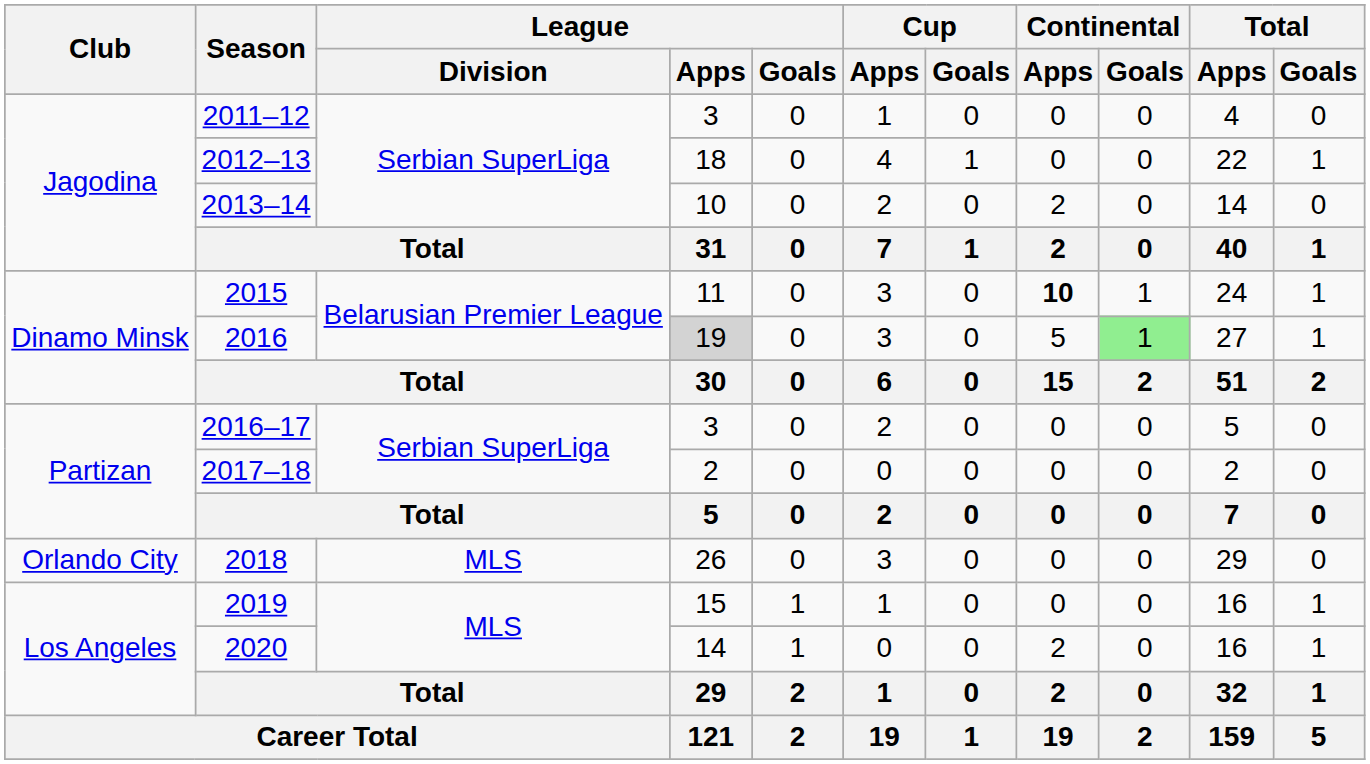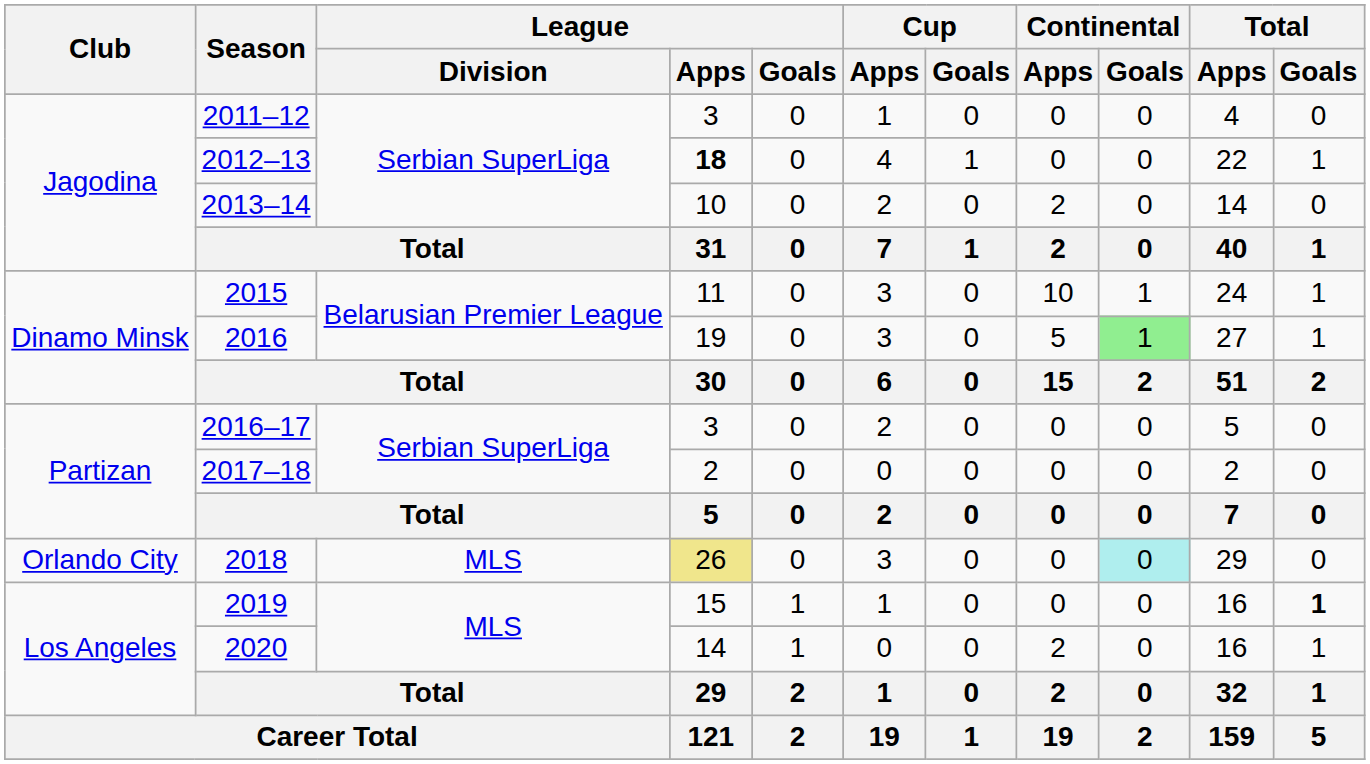2012–13 | League / Apps: normal -> bold
2015 | Continental / Apps: bold -> normal
2016 | League / Apps: lightgrey background -> no background
2018 | League / Apps: no background -> khaki background
2018 | Continental / Goals: no background -> paleturquoise background
2019 | Total / Goals: normal -> bold
